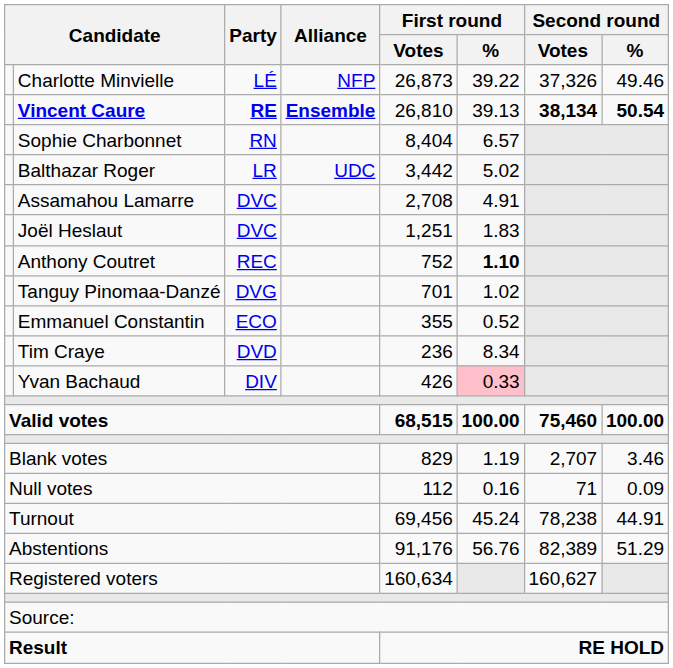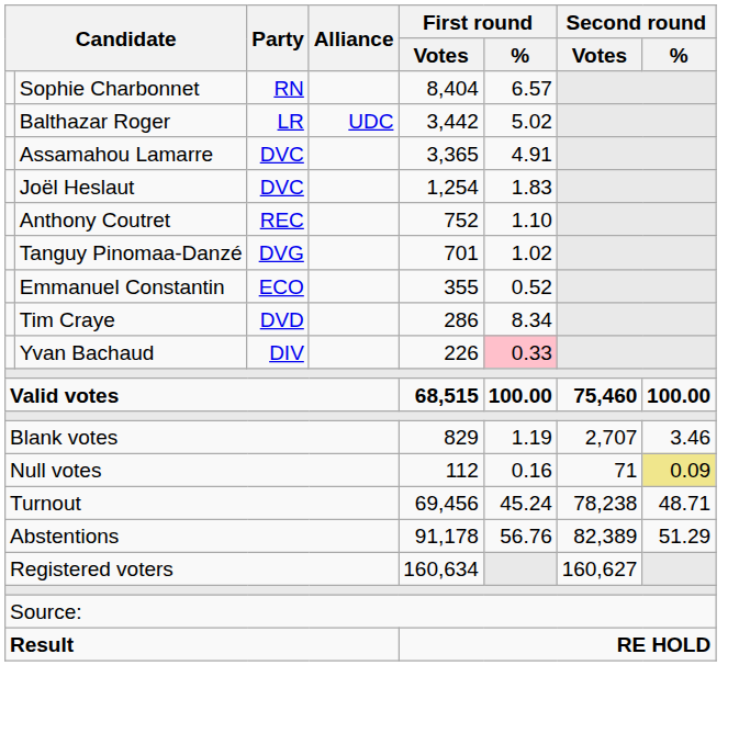- row: Charlotte Minvielle | LÉ | NFP | 26,873 | 39.22 | 37,326 | 49.46
- row: Vincent Caure | RE | Ensemble | 26,810 | 39.13 | 38,134 | 50.54
Assamahou Lamarre | First round / Votes: 2,708 -> 3,365
Joël Heslaut | First round / Votes: 1,251 -> 1,254
Anthony Coutret | First round / %: bold -> normal
Tim Craye | First round / Votes: 236 -> 286
Yvan Bachaud | First round / Votes: 426 -> 226
Null votes | Second round / %: no background -> khaki background
Turnout | Second round / %: 44.91 -> 48.71
Abstentions | First round / Votes: 91,176 -> 91,178
